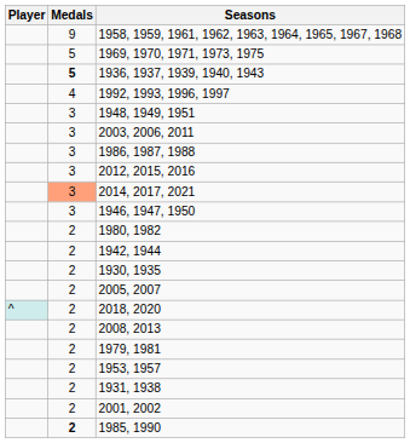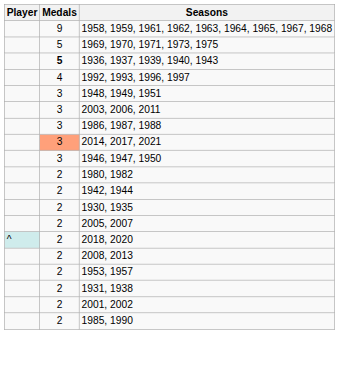- row: 3 | 2012, 2015, 2016
- row: 2 | 1979, 1981
1985, 1990 | Medals: bold -> normal
